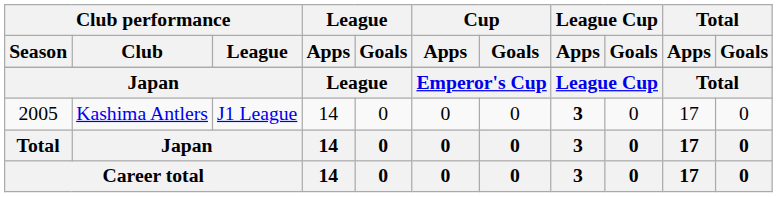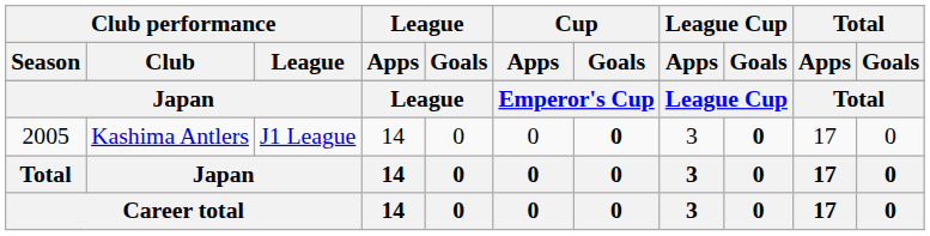Kashima Antlers | Cup / Goals: normal -> bold
Kashima Antlers | League Cup / Apps: bold -> normal
Kashima Antlers | League Cup / Goals: normal -> bold
